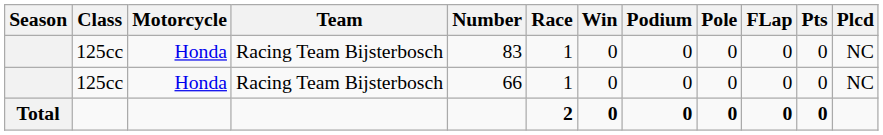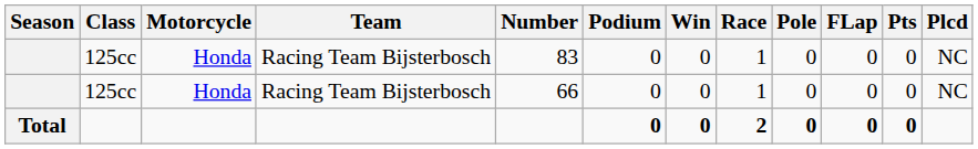columns swapped: Race <-> Podium
